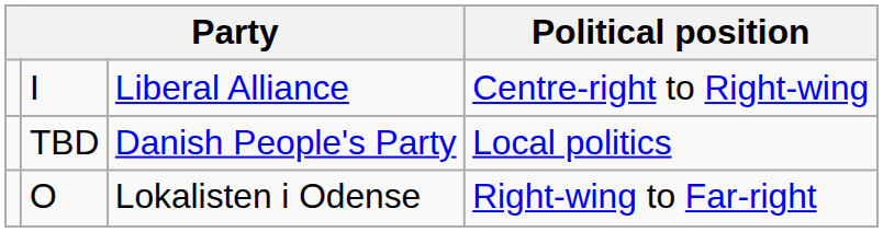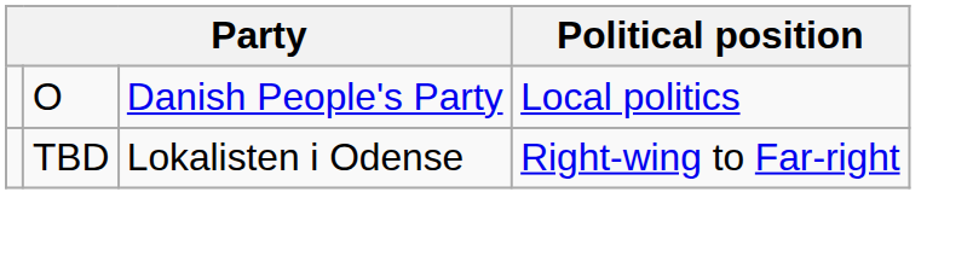- row: I | Liberal Alliance | Centre-right to Right-wing
Danish People's Party | column 2: TBD -> O
Lokalisten i Odense | column 2: O -> TBD
